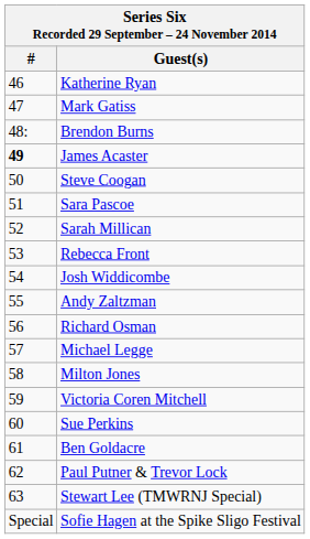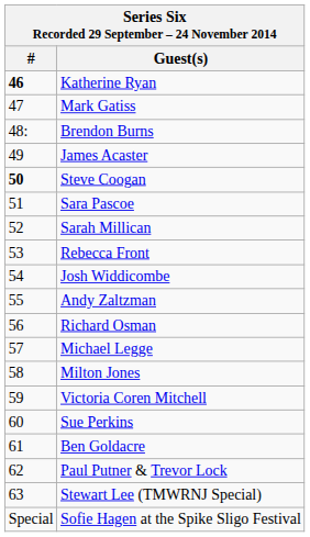Katherine Ryan | #: normal -> bold
James Acaster | #: bold -> normal
Steve Coogan | #: normal -> bold
